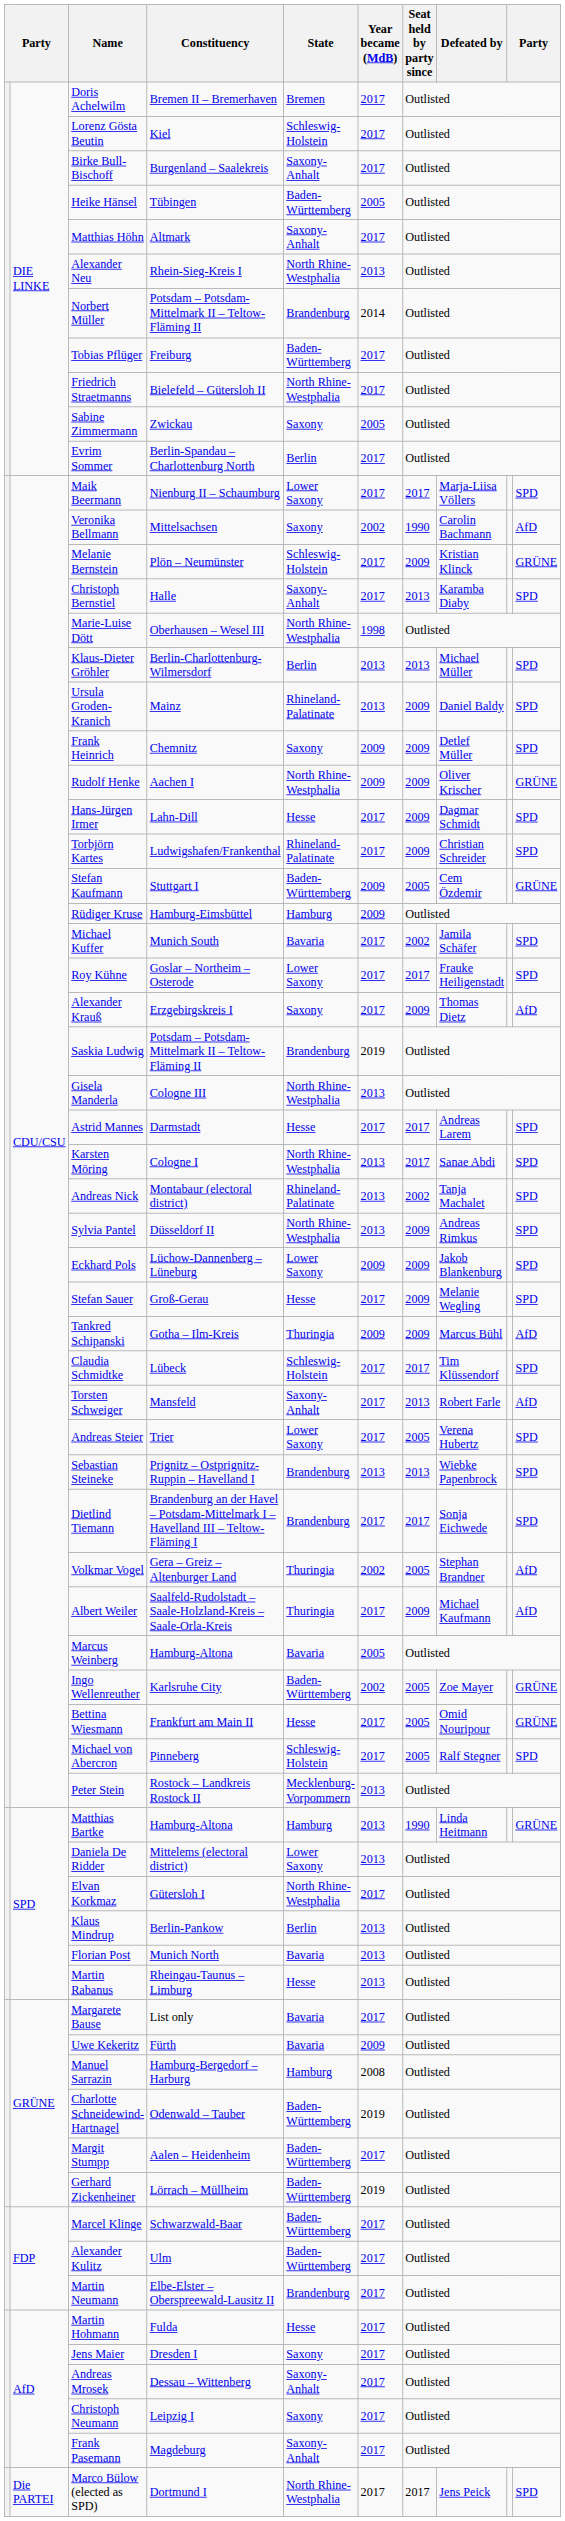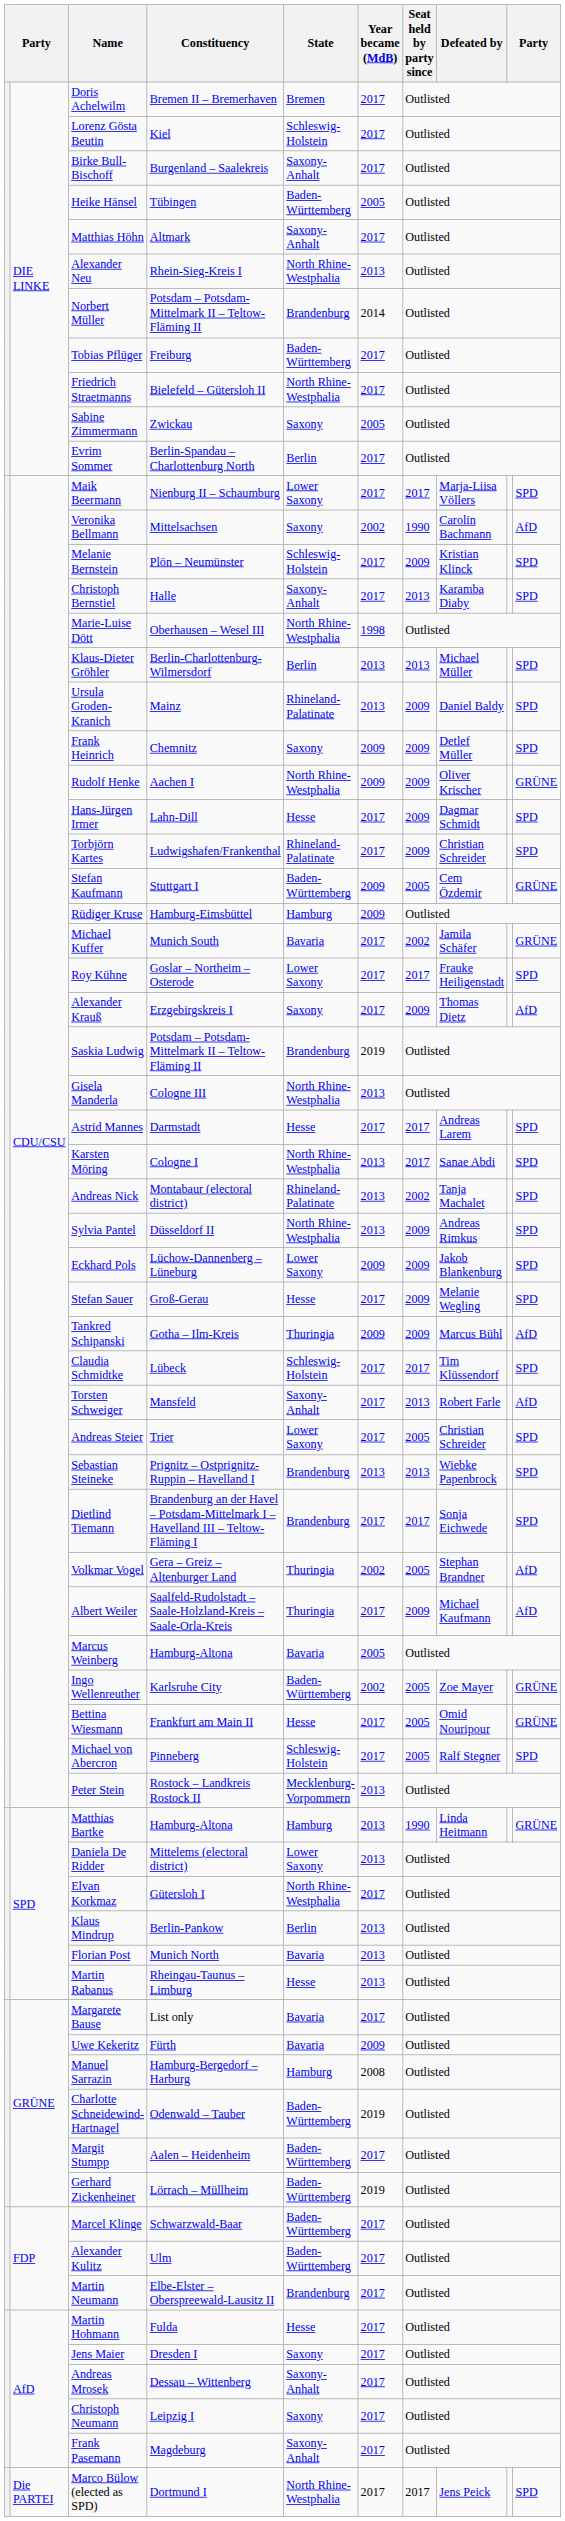Melanie Bernstein | column 10: GRÜNE -> SPD
Michael Kuffer | column 10: SPD -> GRÜNE
Andreas Steier | Defeated by: Verena Hubertz -> Christian Schreider
